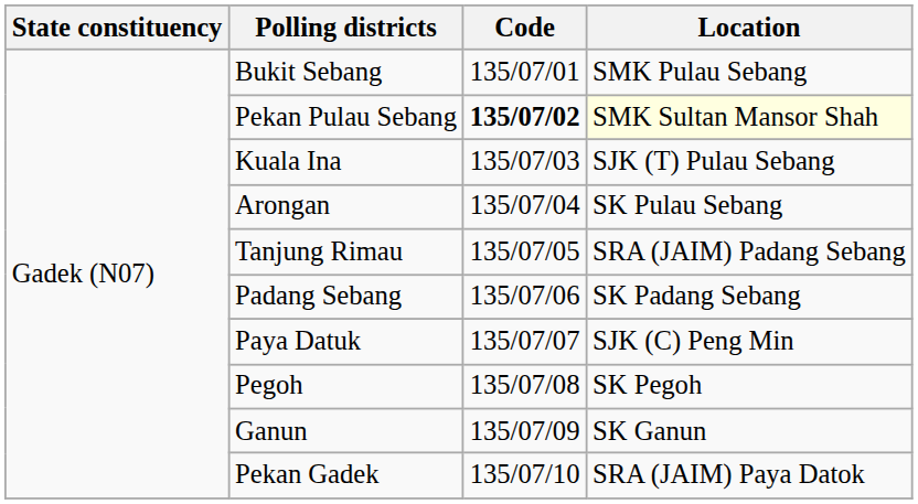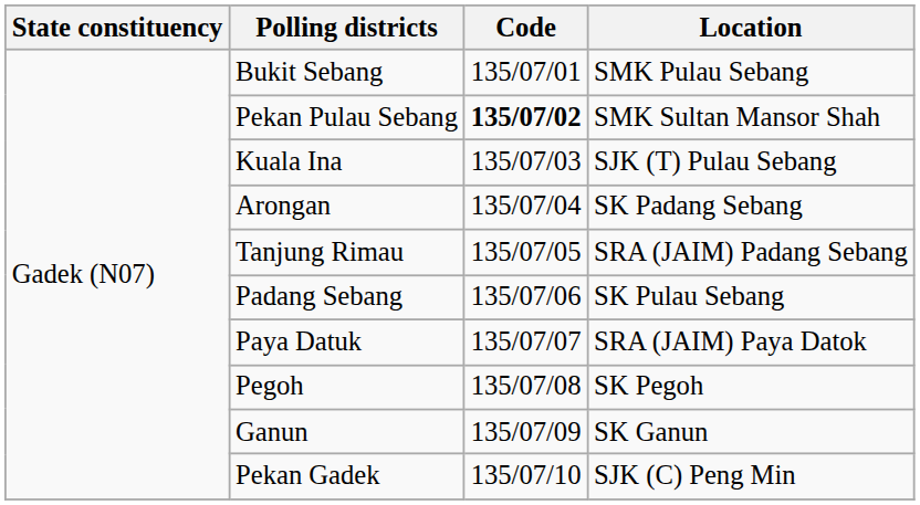Pekan Pulau Sebang | Location: lightyellow background -> no background
Arongan | Location: SK Pulau Sebang -> SK Padang Sebang
Padang Sebang | Location: SK Padang Sebang -> SK Pulau Sebang
Paya Datuk | Location: SJK (C) Peng Min -> SRA (JAIM) Paya Datok
Pekan Gadek | Location: SRA (JAIM) Paya Datok -> SJK (C) Peng Min
